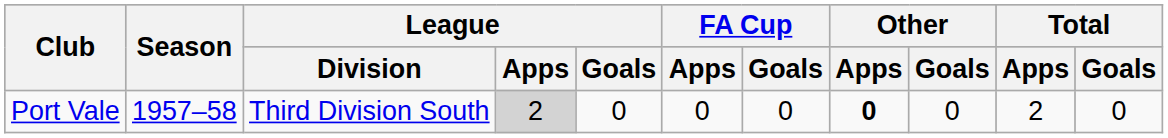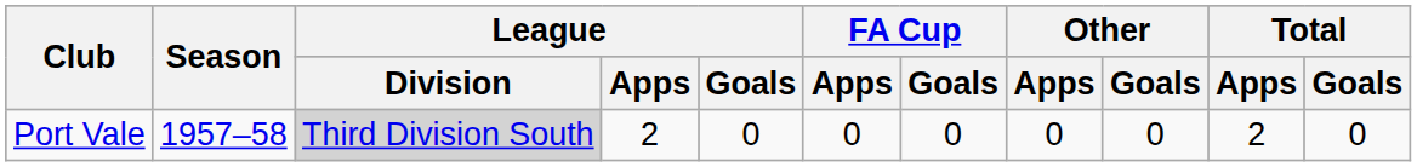Port Vale | League / Division: no background -> lightgrey background
Port Vale | League / Apps: lightgrey background -> no background
Port Vale | Other / Apps: bold -> normal
